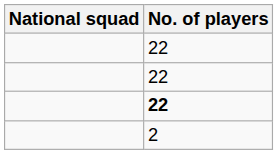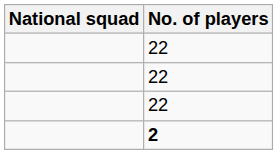row 4 | No. of players: bold -> normal
row 5 | No. of players: normal -> bold
